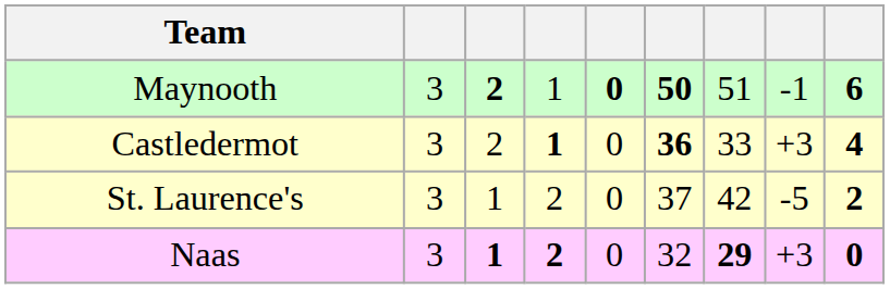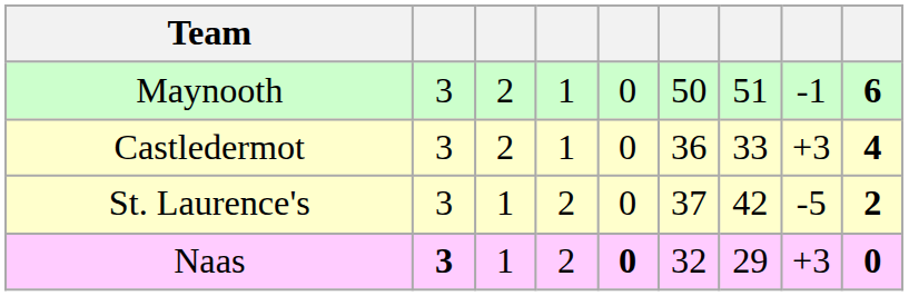Maynooth | column 3: bold -> normal
Maynooth | column 5: bold -> normal
Maynooth | column 6: bold -> normal
Castledermot | column 4: bold -> normal
Castledermot | column 6: bold -> normal
Naas | column 2: normal -> bold
Naas | column 3: bold -> normal
Naas | column 4: bold -> normal
Naas | column 5: normal -> bold
Naas | column 7: bold -> normal
